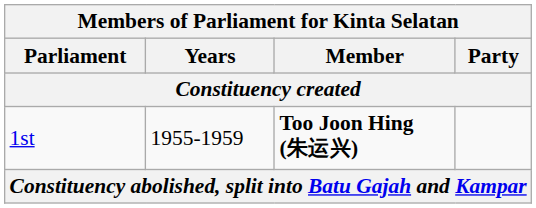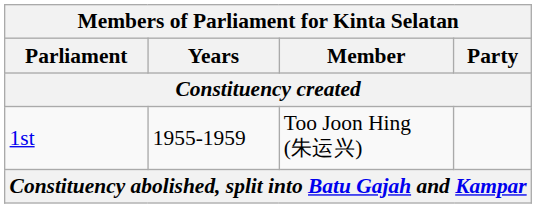1st | Member: bold -> normal
